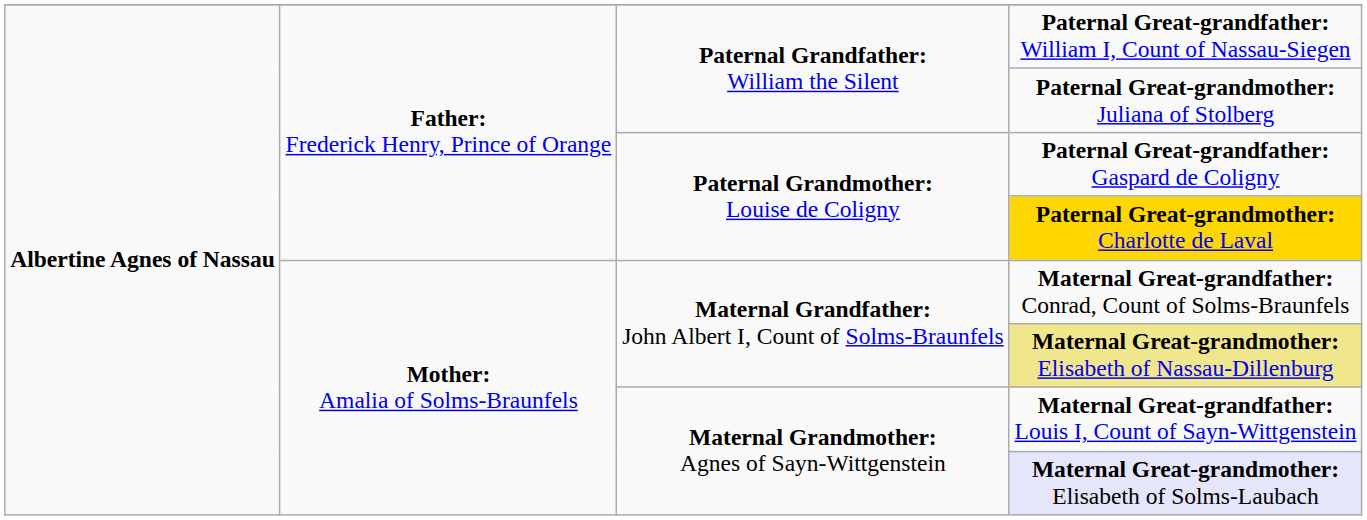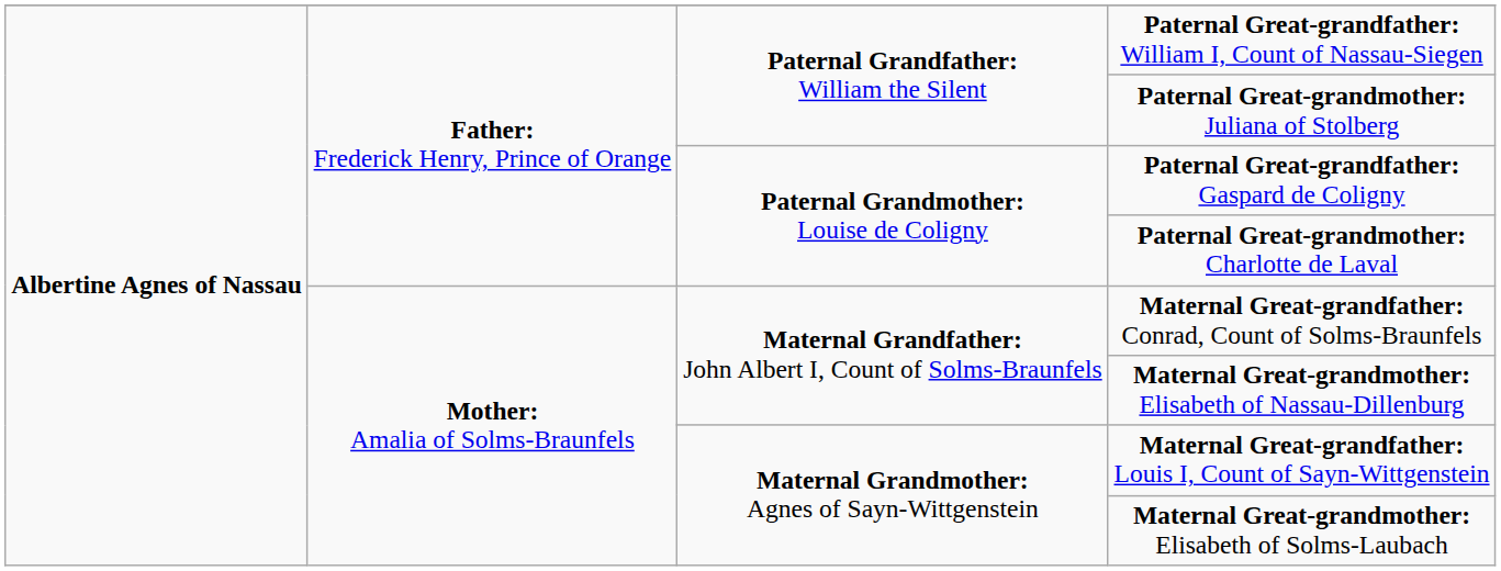Paternal Great-grandmother: Charlotte de Laval | column 4: gold background -> no background
Maternal Great-grandmother: Elisabeth of Nassau-Dillenburg | column 4: khaki background -> no background
Maternal Great-grandmother: Elisabeth of Solms-Laubach | column 4: lavender background -> no background
